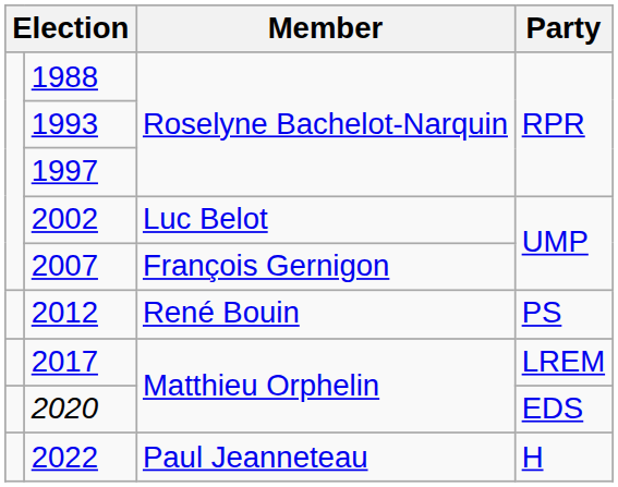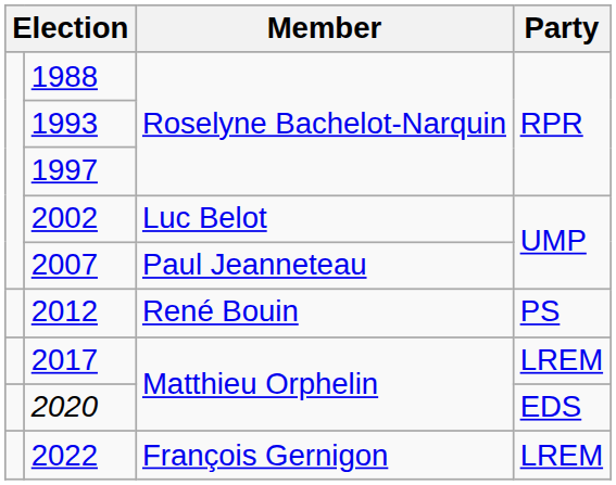2007 | Member: François Gernigon -> Paul Jeanneteau
2022 | Member: Paul Jeanneteau -> François Gernigon
2022 | Party: H -> LREM
